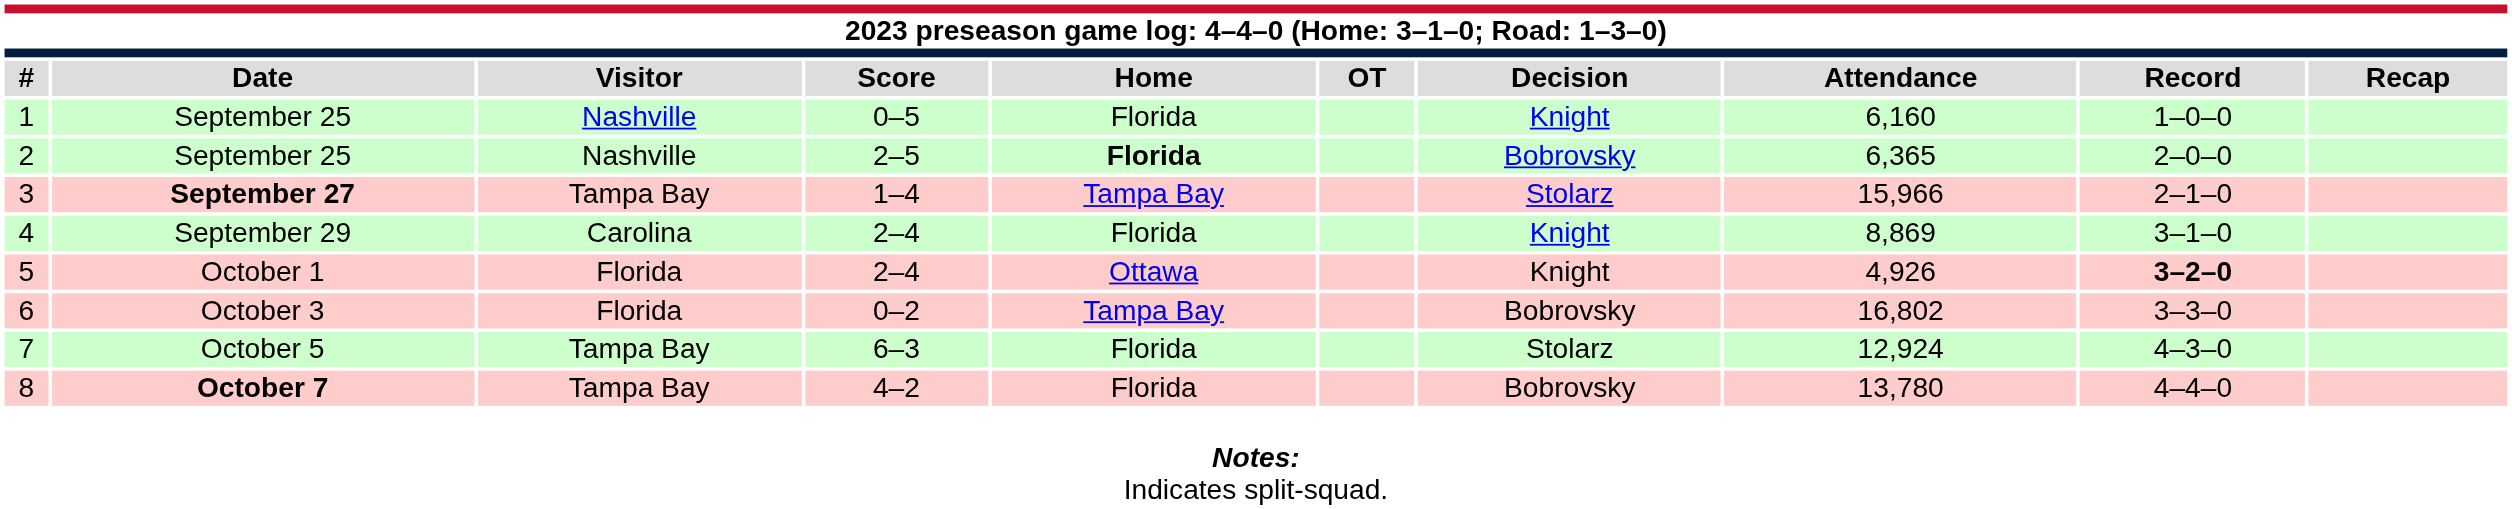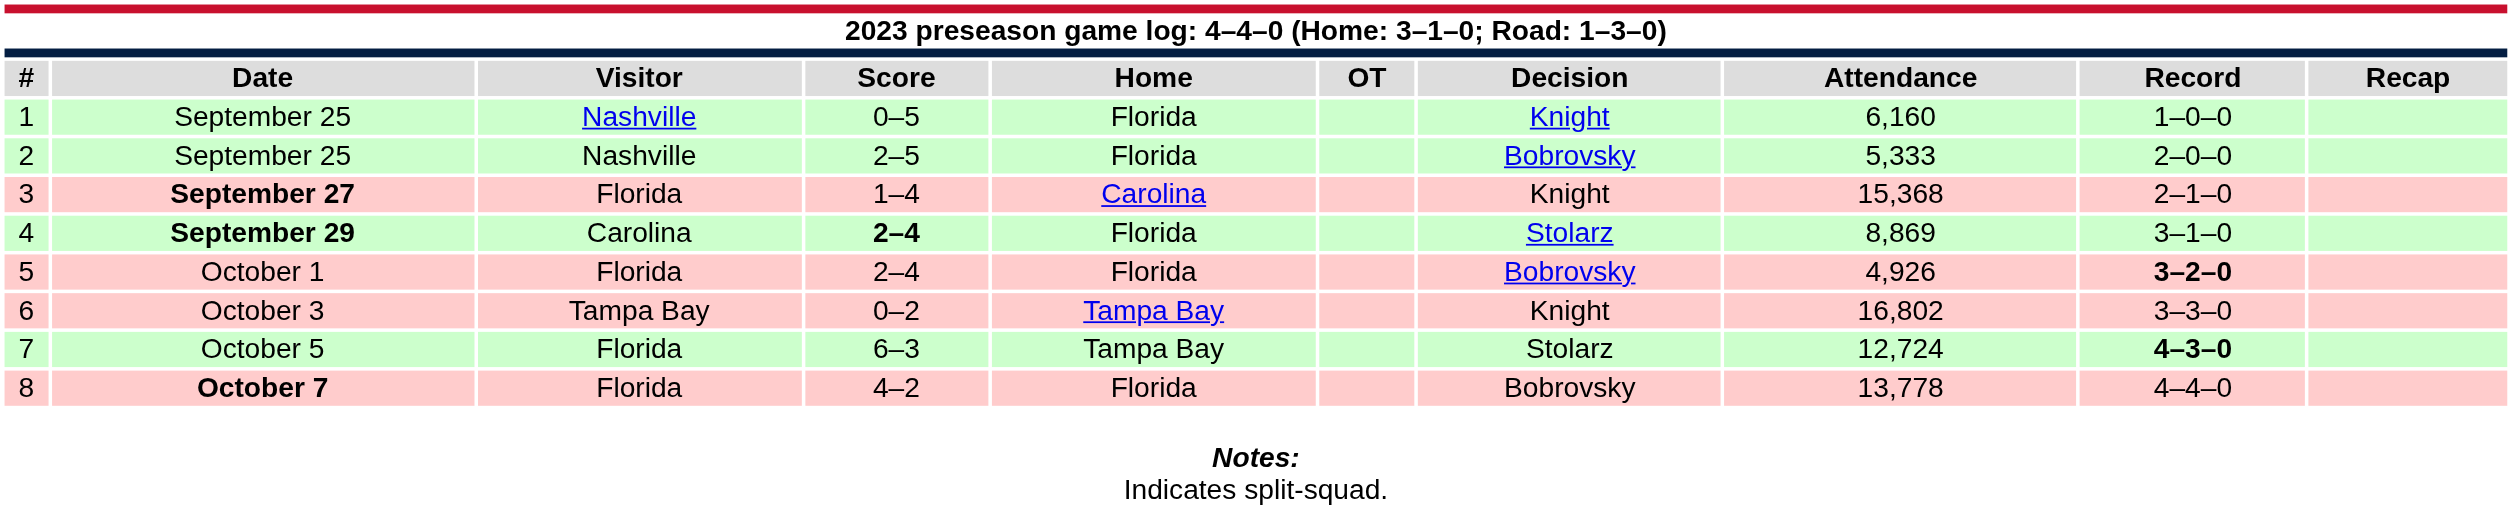2 | Home: bold -> normal
2 | Attendance: 6,365 -> 5,333
3 | Visitor: Tampa Bay -> Florida
3 | Home: Tampa Bay -> Carolina
3 | Decision: Stolarz -> Knight
3 | Attendance: 15,966 -> 15,368
4 | Date: normal -> bold
4 | Score: normal -> bold
4 | Decision: Knight -> Stolarz
5 | Home: Ottawa -> Florida
5 | Decision: Knight -> Bobrovsky
6 | Visitor: Florida -> Tampa Bay
6 | Decision: Bobrovsky -> Knight
7 | Visitor: Tampa Bay -> Florida
7 | Home: Florida -> Tampa Bay
7 | Attendance: 12,924 -> 12,724
7 | Record: normal -> bold
8 | Visitor: Tampa Bay -> Florida
8 | Attendance: 13,780 -> 13,778
